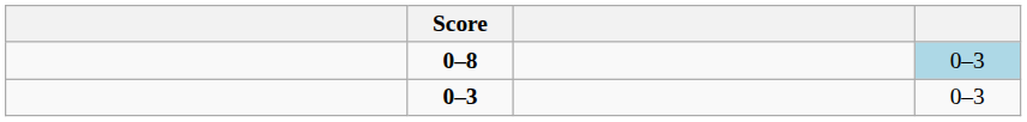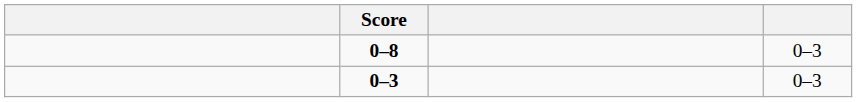0–8 | column 4: lightblue background -> no background
